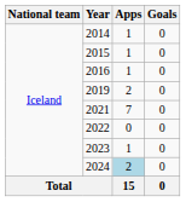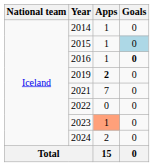2015 | Goals: no background -> lightblue background
2016 | Goals: normal -> bold
2019 | Apps: normal -> bold
2023 | Apps: no background -> lightsalmon background
2024 | Apps: lightblue background -> no background
